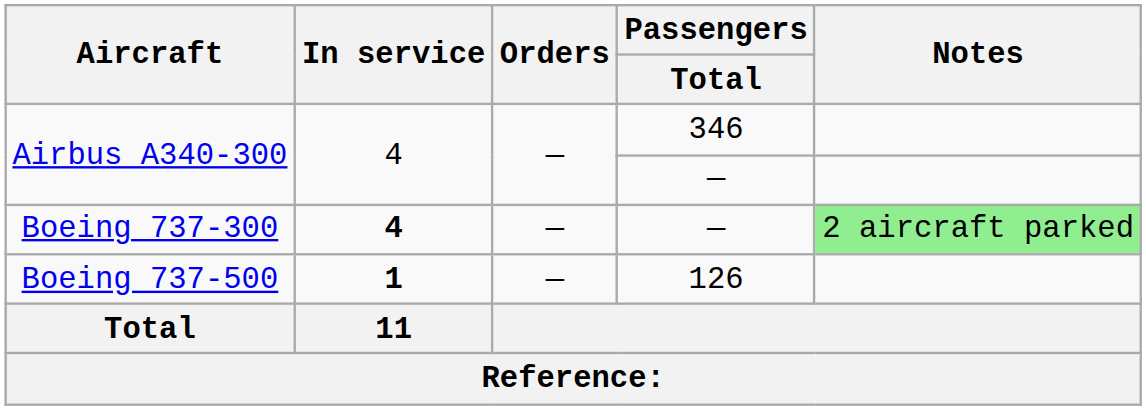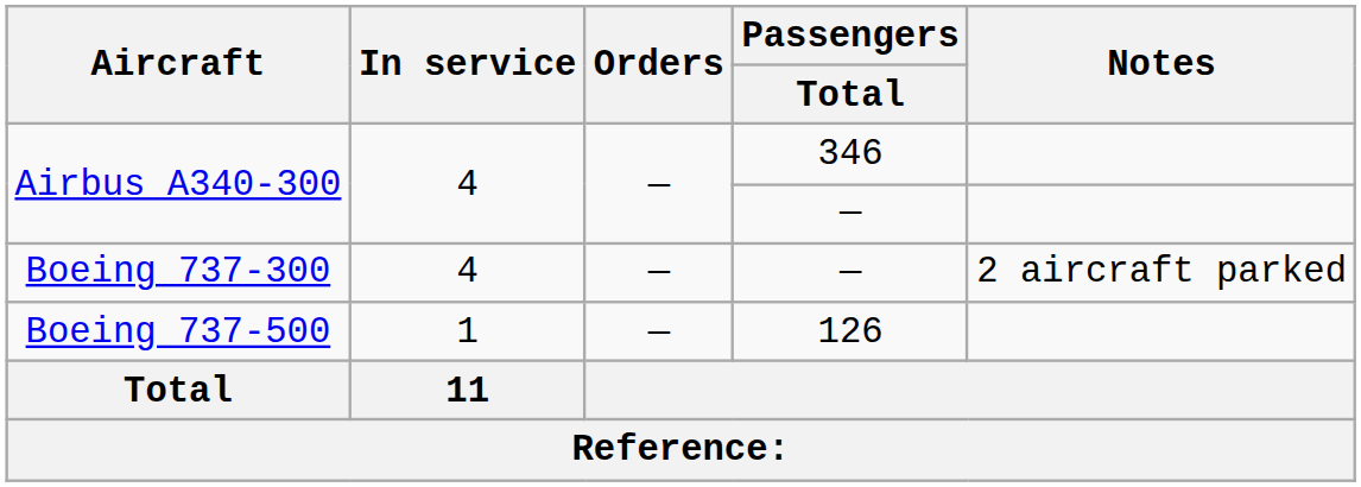Boeing 737-300 | In service: bold -> normal
Boeing 737-300 | Notes: lightgreen background -> no background
Boeing 737-500 | In service: bold -> normal
